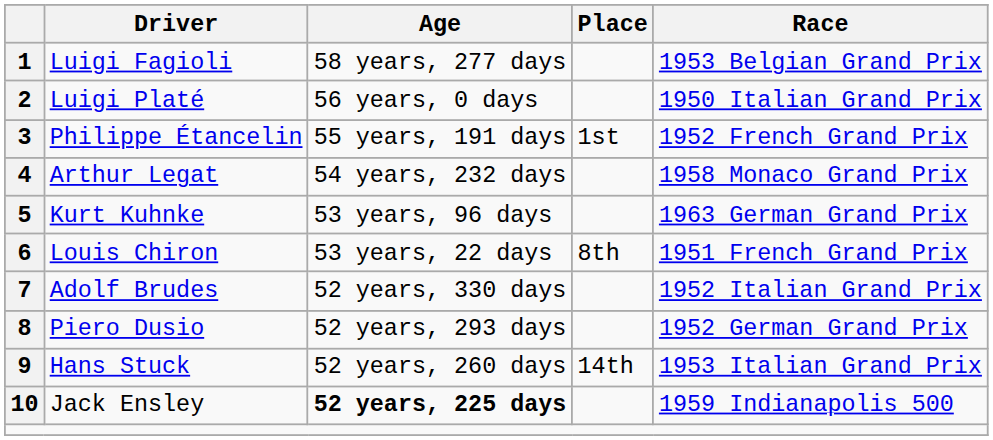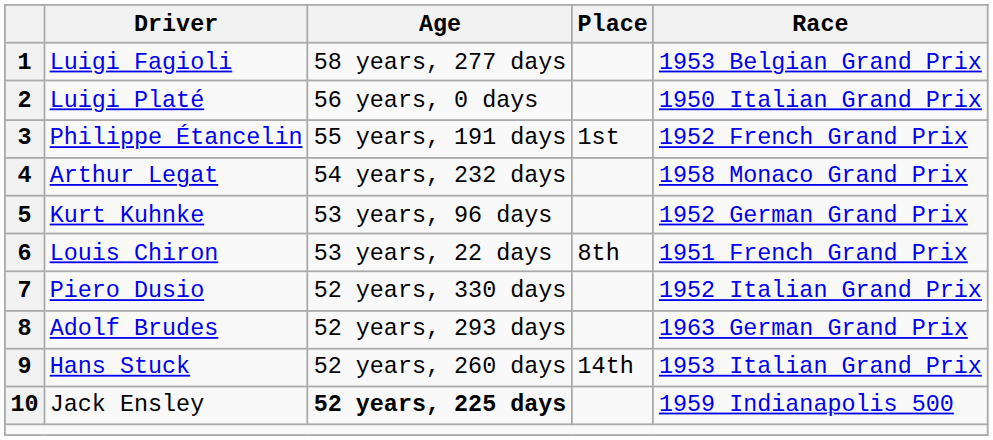5 | Race: 1963 German Grand Prix -> 1952 German Grand Prix
7 | Driver: Adolf Brudes -> Piero Dusio
8 | Driver: Piero Dusio -> Adolf Brudes
8 | Race: 1952 German Grand Prix -> 1963 German Grand Prix
